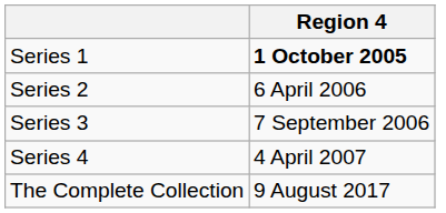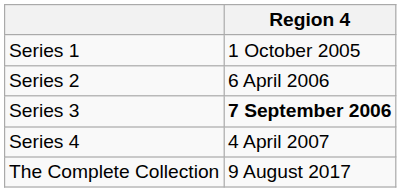Series 1 | Region 4: bold -> normal
Series 3 | Region 4: normal -> bold
